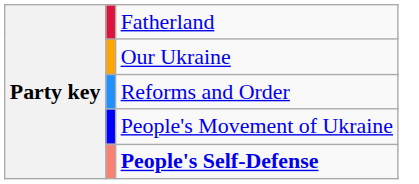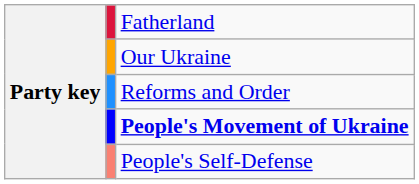People's Movement of Ukraine | column 3: normal -> bold
People's Self-Defense | column 3: bold -> normal
